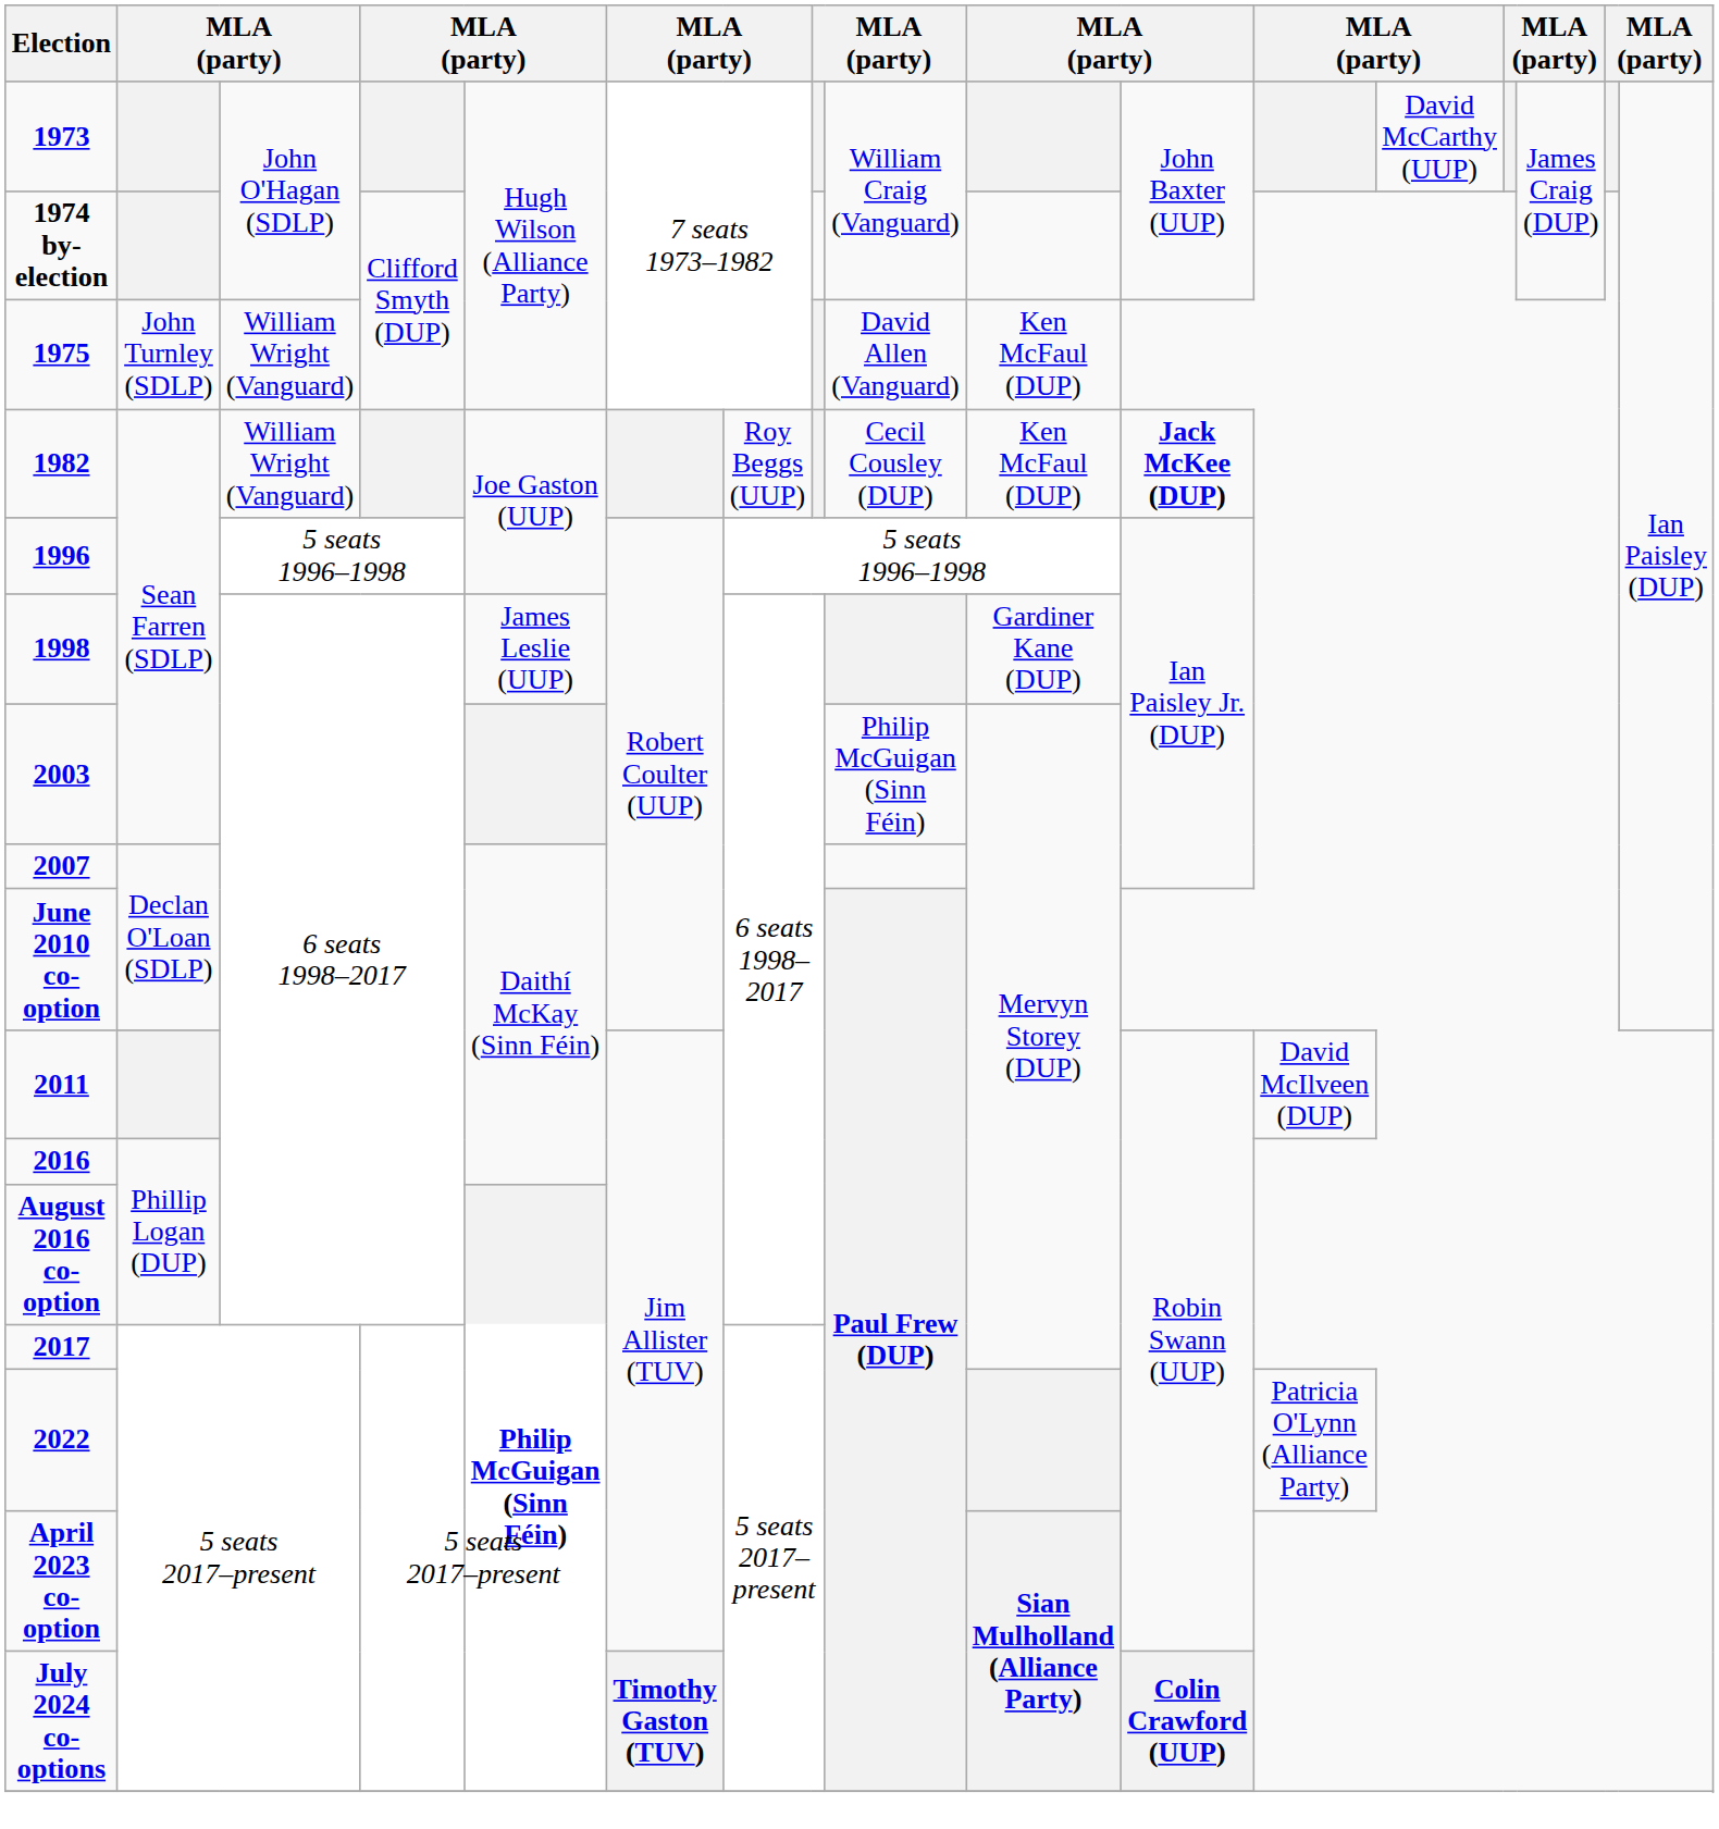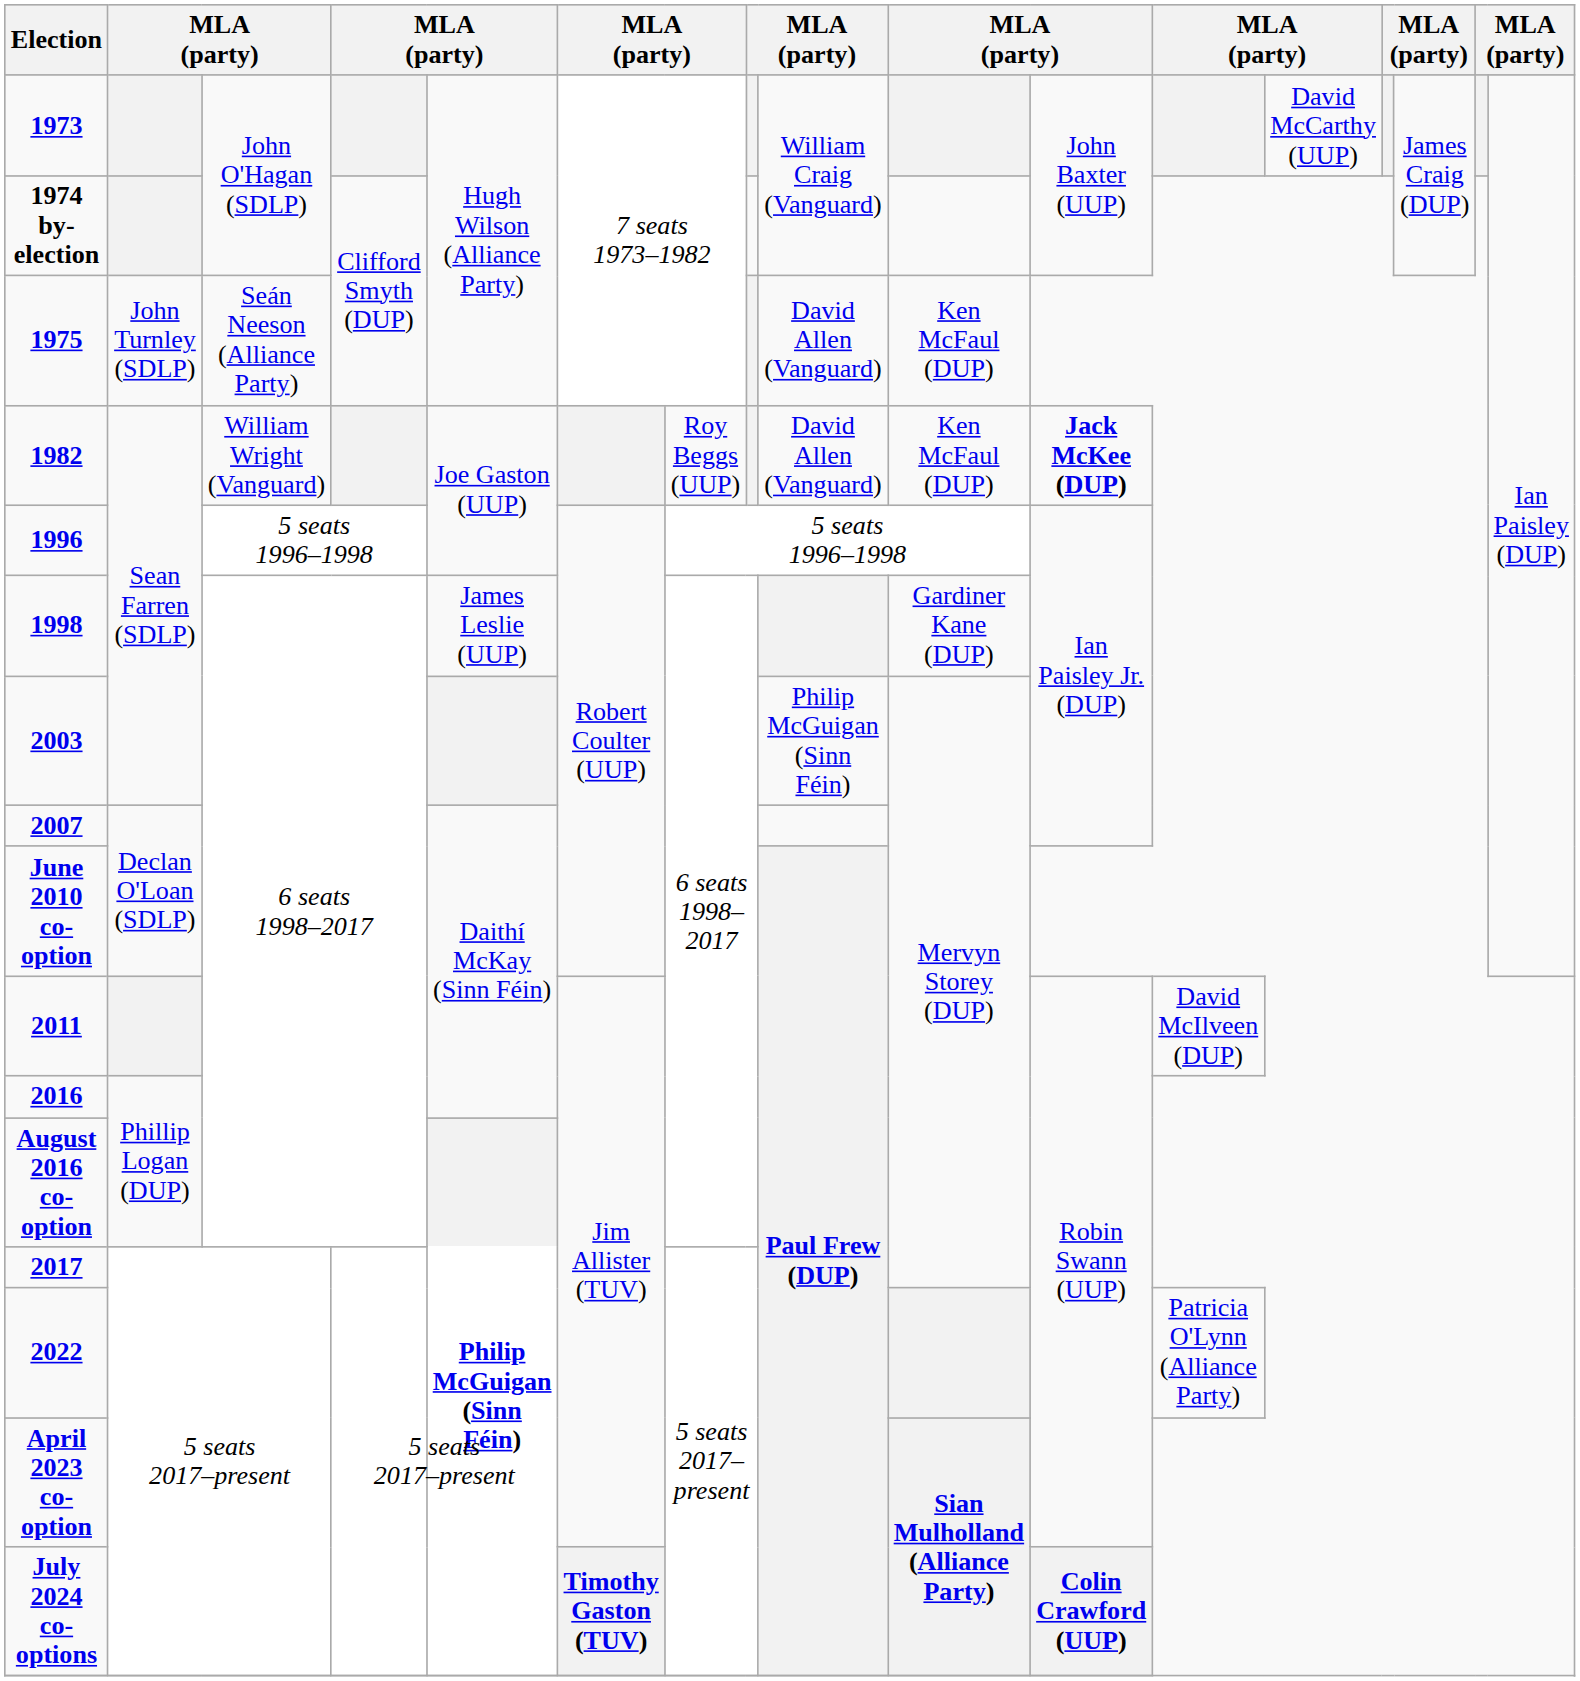1975 | column 3: William Wright (Vanguard) -> Seán Neeson (Alliance Party)
1982 | column 9: Cecil Cousley (DUP) -> David Allen (Vanguard)
